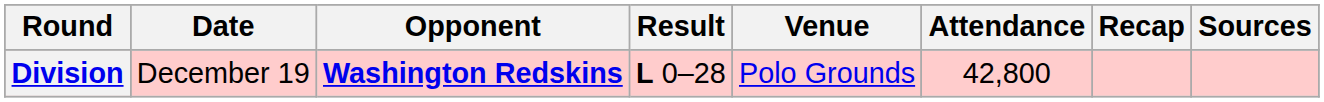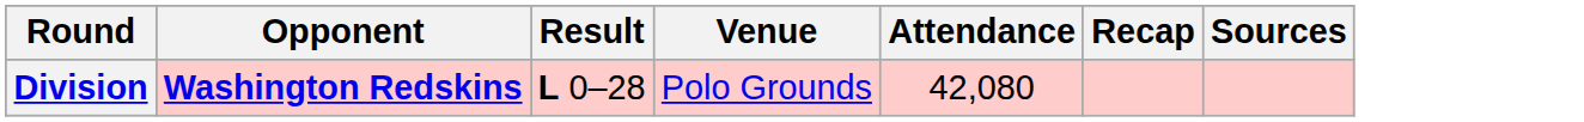- column: Date | December 19
Division | Attendance: 42,800 -> 42,080
